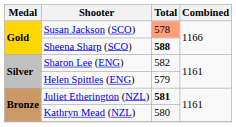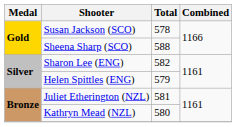Susan Jackson (SCO) | Total: lightsalmon background -> no background
Sheena Sharp (SCO) | Total: bold -> normal
Juliet Etherington (NZL) | Total: bold -> normal
